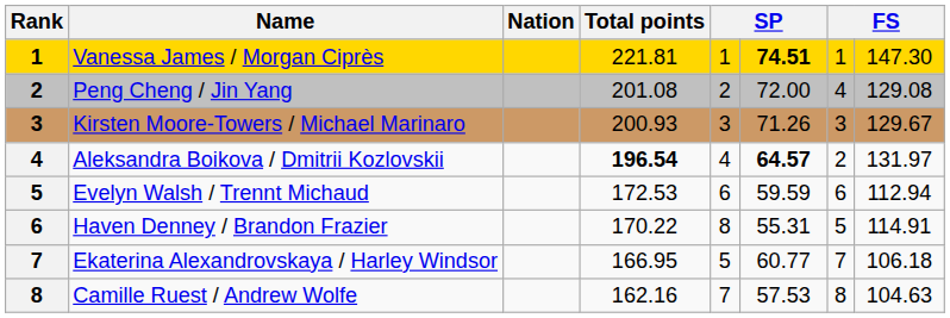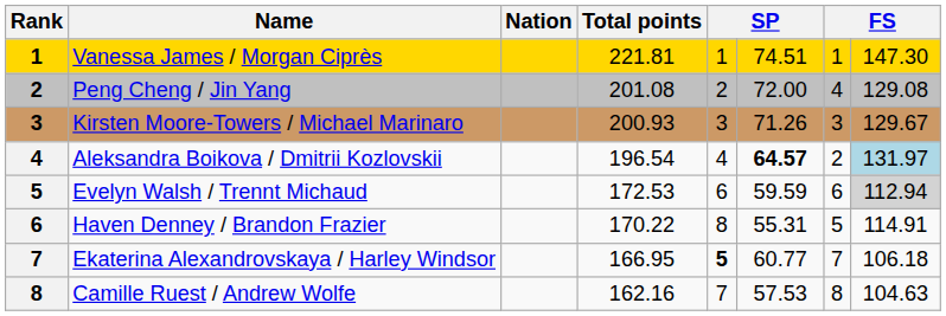Vanessa James / Morgan Ciprès | column 6: bold -> normal
Aleksandra Boikova / Dmitrii Kozlovskii | Total points: bold -> normal
Aleksandra Boikova / Dmitrii Kozlovskii | column 8: no background -> lightblue background
Evelyn Walsh / Trennt Michaud | column 8: no background -> lightgrey background
Ekaterina Alexandrovskaya / Harley Windsor | column 5: normal -> bold
